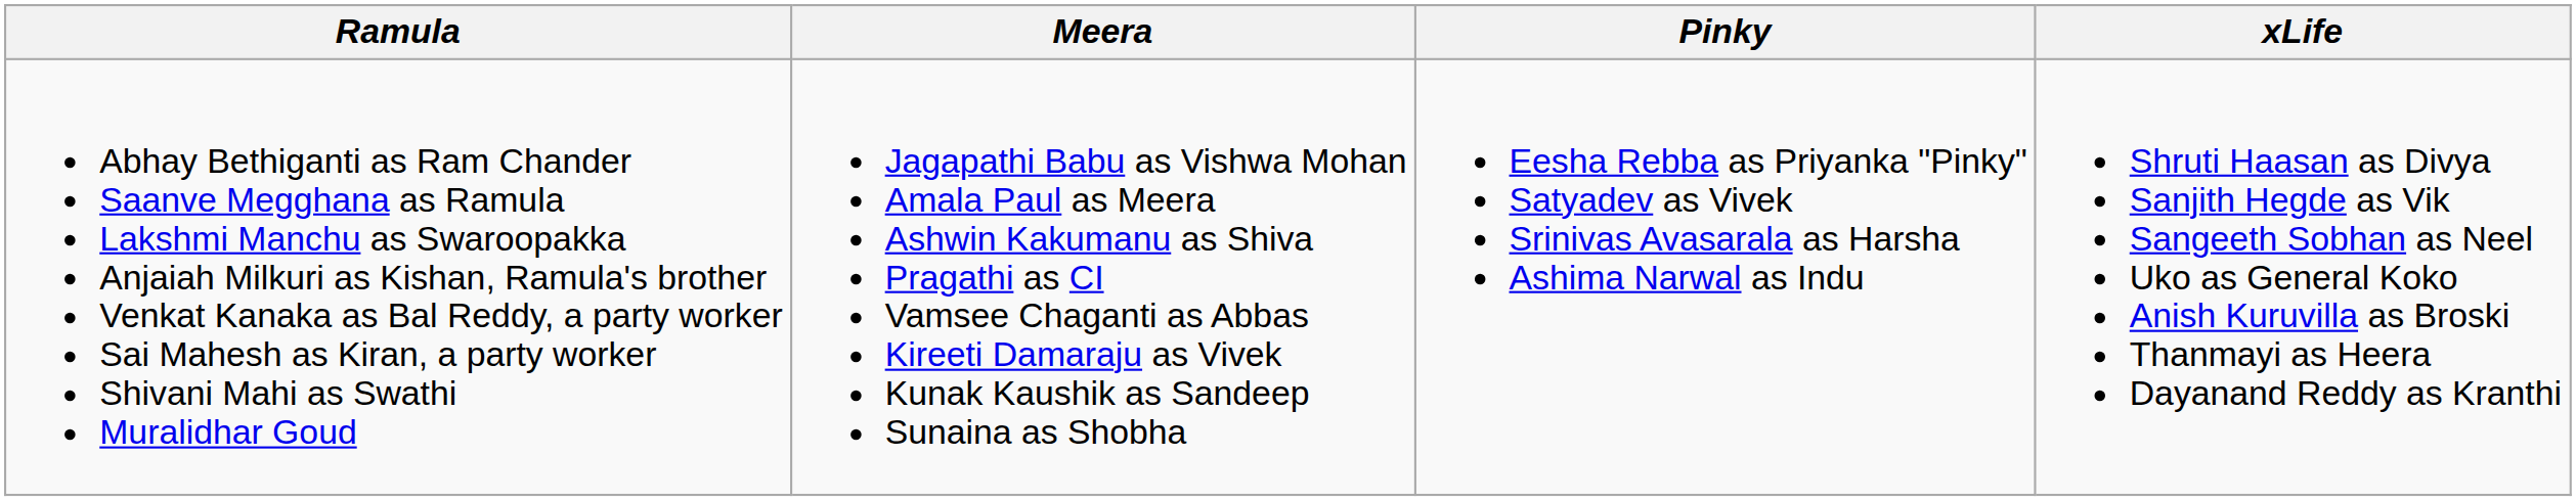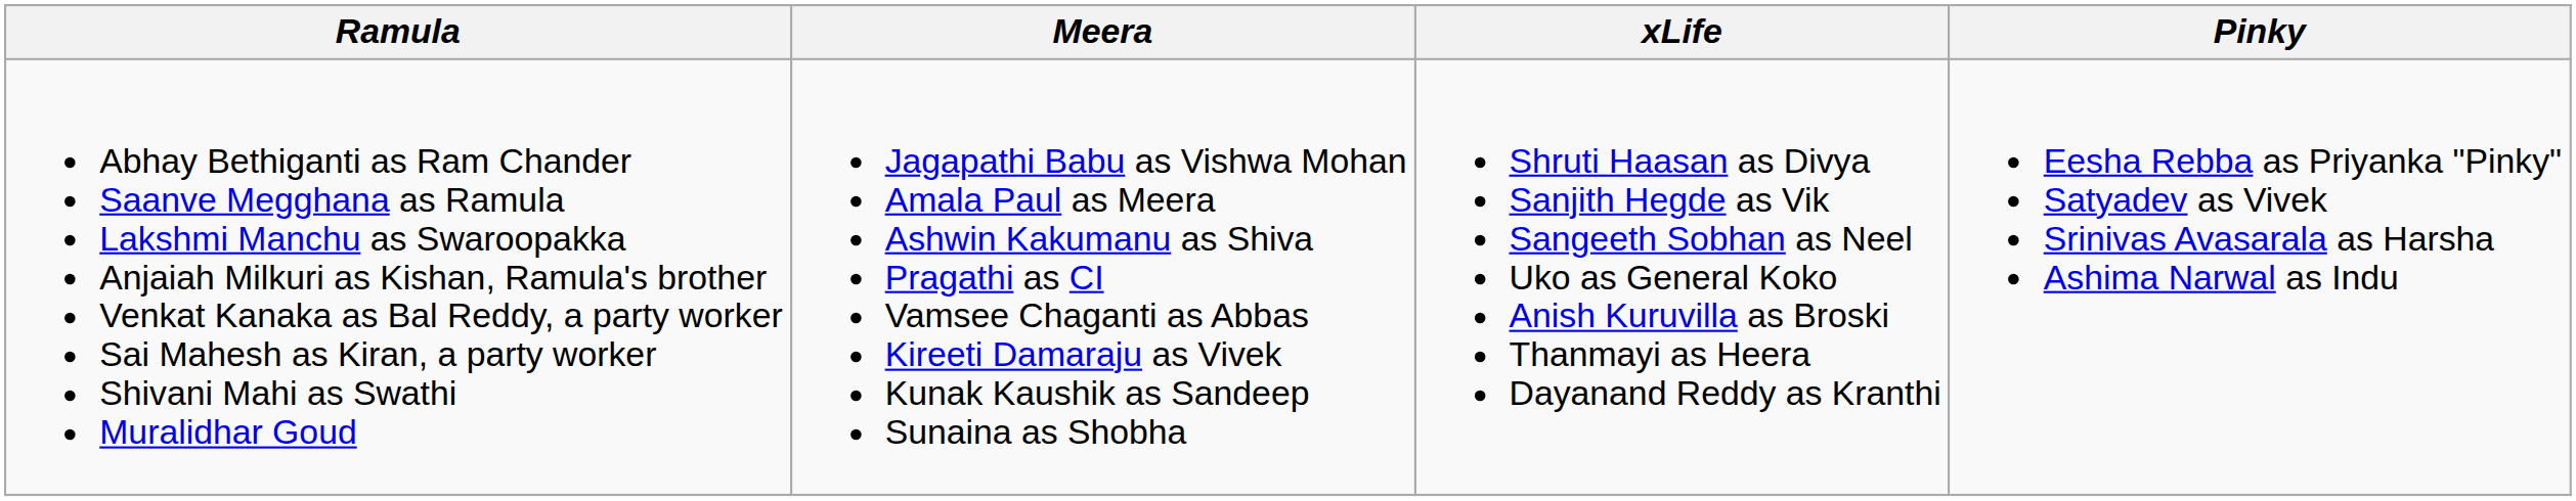columns swapped: xLife <-> Pinky
